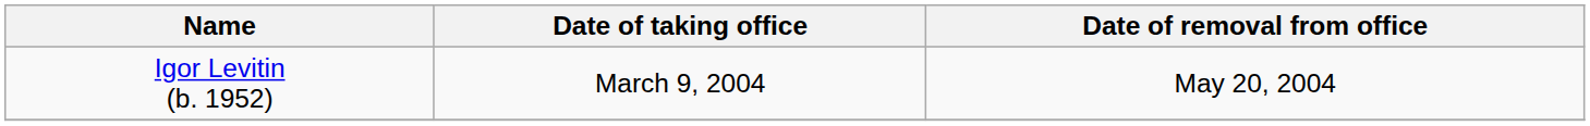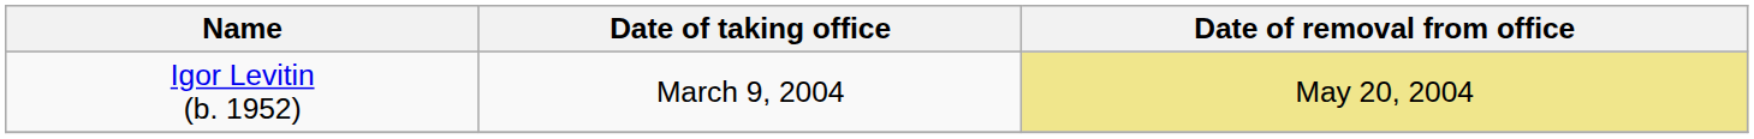Igor Levitin (b. 1952) | Date of removal from office: no background -> khaki background
